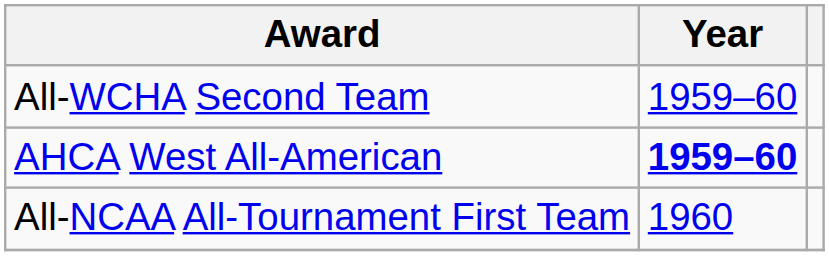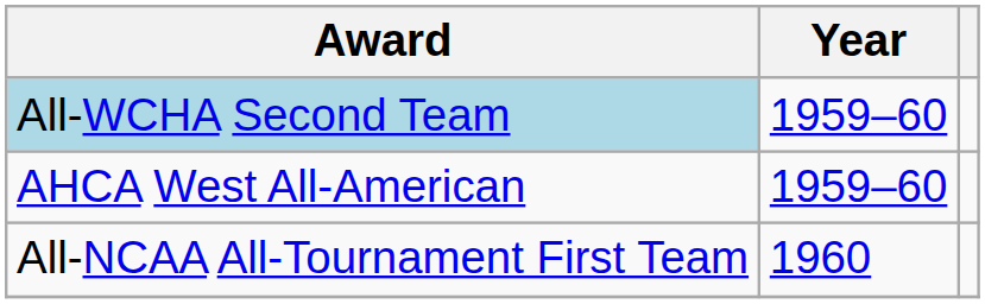row 2 | Award: no background -> lightblue background
row 3 | Year: bold -> normal
